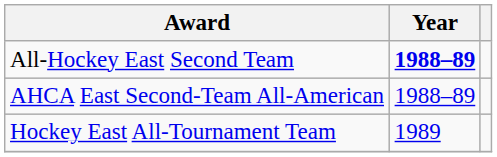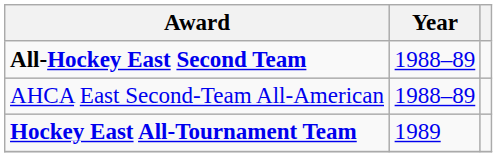row 2 | Award: normal -> bold
row 2 | Year: bold -> normal
row 4 | Award: normal -> bold
